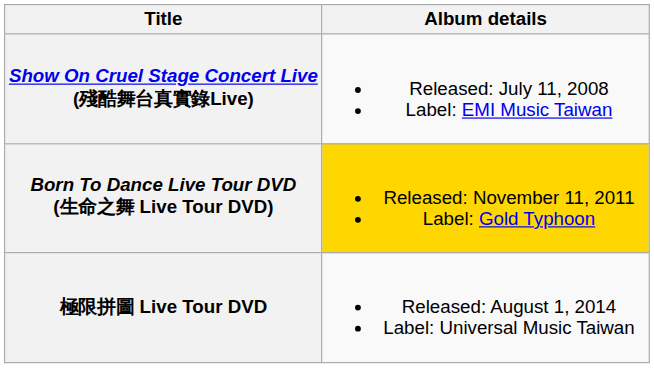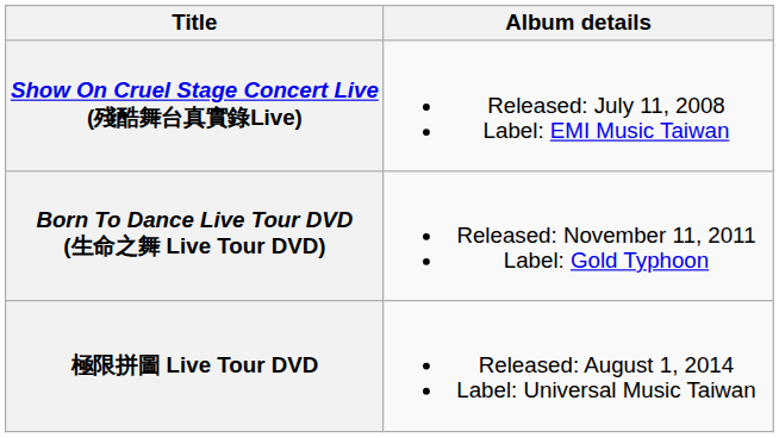Born To Dance Live Tour DVD (生命之舞 Live Tour DVD) | Album details: gold background -> no background
